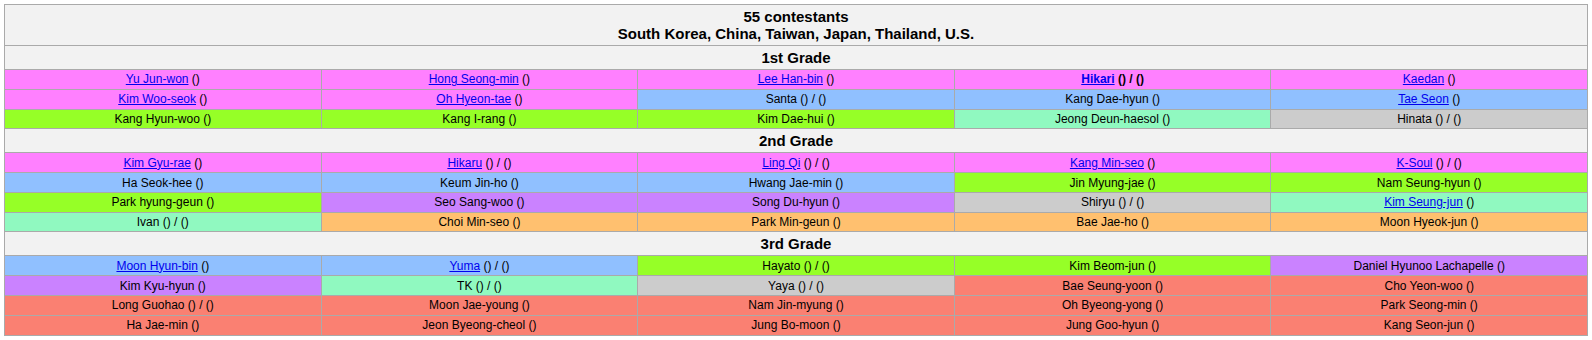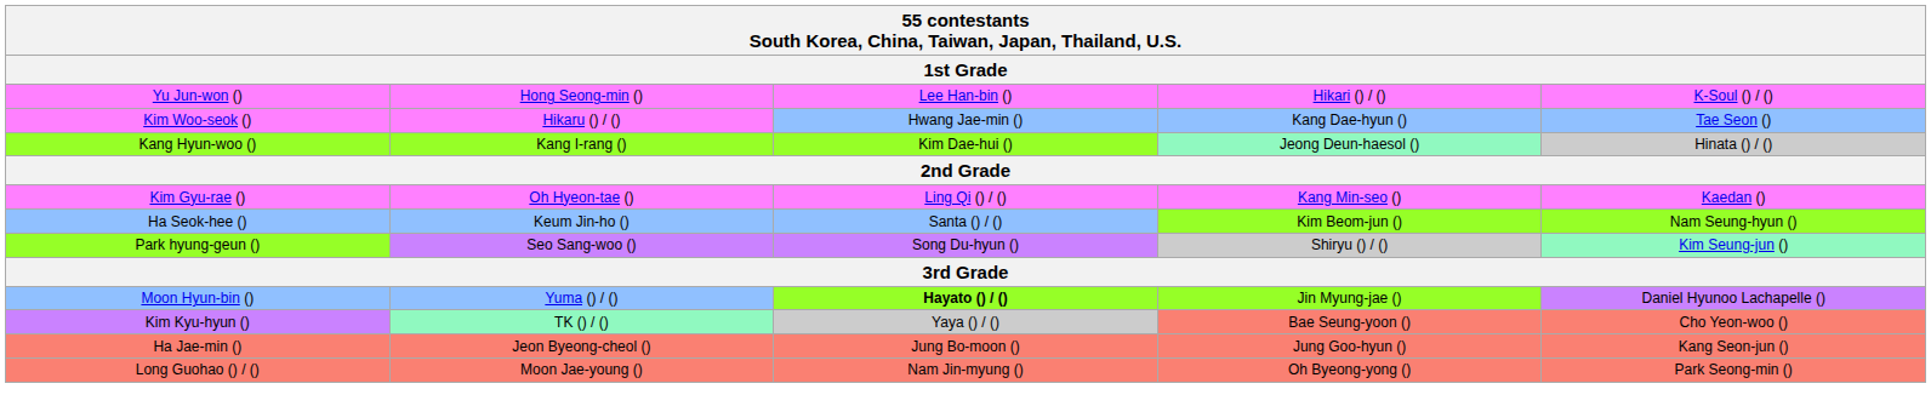Yu Jun-won () | column 4: bold -> normal
Yu Jun-won () | column 5: Kaedan () -> K-Soul () / ()
Kim Woo-seok () | column 2: Oh Hyeon-tae () -> Hikaru () / ()
Kim Woo-seok () | column 3: Santa () / () -> Hwang Jae-min ()
Kim Gyu-rae () | column 2: Hikaru () / () -> Oh Hyeon-tae ()
Kim Gyu-rae () | column 5: K-Soul () / () -> Kaedan ()
Ha Seok-hee () | column 3: Hwang Jae-min () -> Santa () / ()
Ha Seok-hee () | column 4: Jin Myung-jae () -> Kim Beom-jun ()
- row: Ivan () / () | Choi Min-seo () | Park Min-geun () | Bae Jae-ho () | Moon Hyeok-jun ()
Moon Hyun-bin () | column 3: normal -> bold
Moon Hyun-bin () | column 4: Kim Beom-jun () -> Jin Myung-jae ()
rows swapped: Ha Jae-min () <-> Long Guohao () / ()
